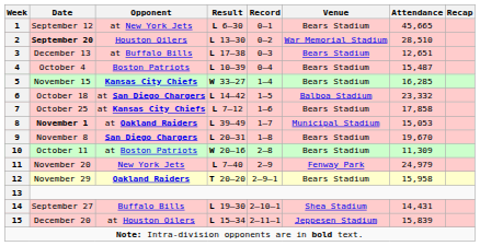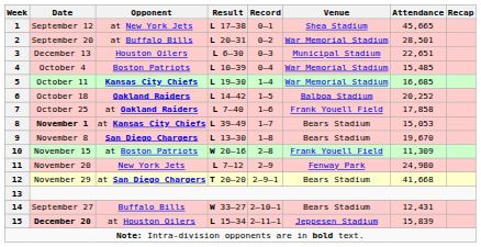1 | Result: L 6–30 -> L 17–38
1 | Venue: Bears Stadium -> Shea Stadium
2 | Date: bold -> normal
2 | Opponent: Houston Oilers -> at Buffalo Bills
2 | Result: L 13–30 -> L 20–31
2 | Attendance: 28,510 -> 28,501
3 | Opponent: at Buffalo Bills -> Houston Oilers
3 | Result: L 17–38 -> L 6–30
3 | Venue: Bears Stadium -> Municipal Stadium
3 | Attendance: 12,651 -> 22,651
4 | Venue: Bears Stadium -> War Memorial Stadium
4 | Attendance: 15,487 -> 15,485
5 | Date: November 15 -> October 11
5 | Result: W 33–27 -> L 19–30
5 | Venue: Bears Stadium -> War Memorial Stadium
5 | Attendance: 16,285 -> 16,685
6 | Opponent: at San Diego Chargers -> Oakland Raiders
6 | Attendance: 23,332 -> 20,252
7 | Opponent: at Kansas City Chiefs -> at Oakland Raiders
7 | Result: L 7–12 -> L 7–40
7 | Venue: Bears Stadium -> Frank Youell Field
8 | Opponent: at Oakland Raiders -> at Kansas City Chiefs
8 | Venue: Municipal Stadium -> Bears Stadium
9 | Result: L 20–31 -> L 13–30
10 | Date: October 11 -> November 15
10 | Venue: Bears Stadium -> Frank Youell Field
11 | Result: L 7–40 -> L 7–12
11 | Attendance: 24,979 -> 24,980
12 | Opponent: Oakland Raiders -> at San Diego Chargers
12 | Attendance: 15,958 -> 41,668
14 | Result: L 19–30 -> W 33–27
14 | Venue: Shea Stadium -> Bears Stadium
14 | Attendance: 14,431 -> 12,431
15 | Date: normal -> bold
